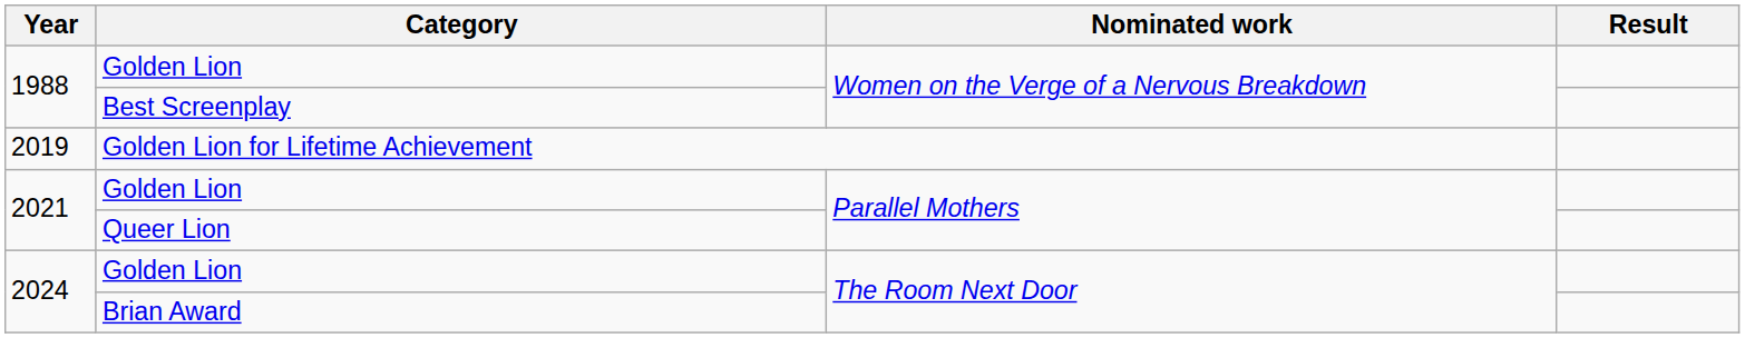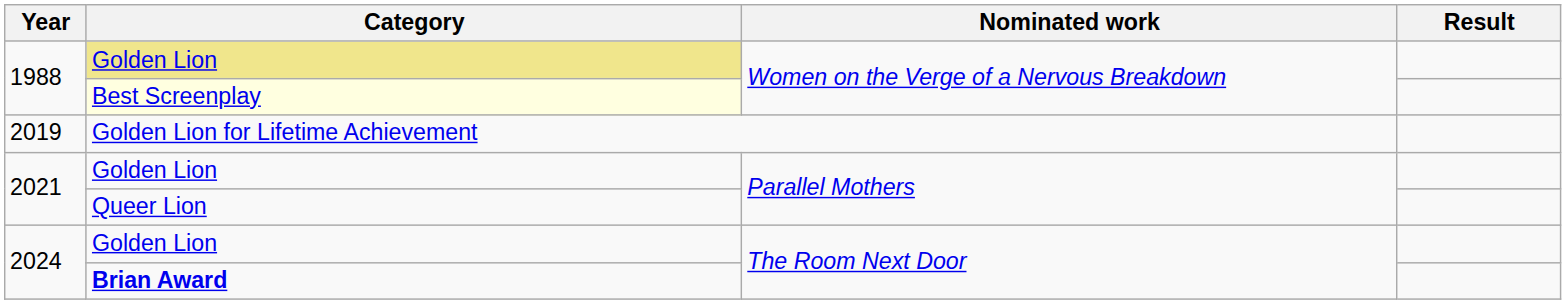1988 / Golden Lion | Category: no background -> khaki background
Best Screenplay | Category: no background -> lightyellow background
Brian Award | Category: normal -> bold
